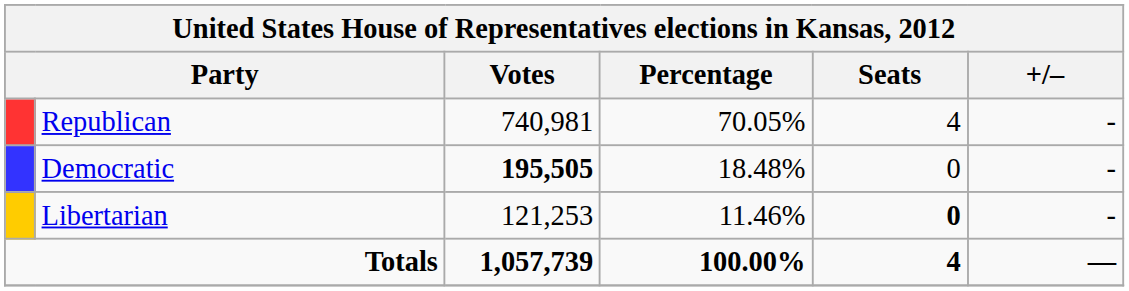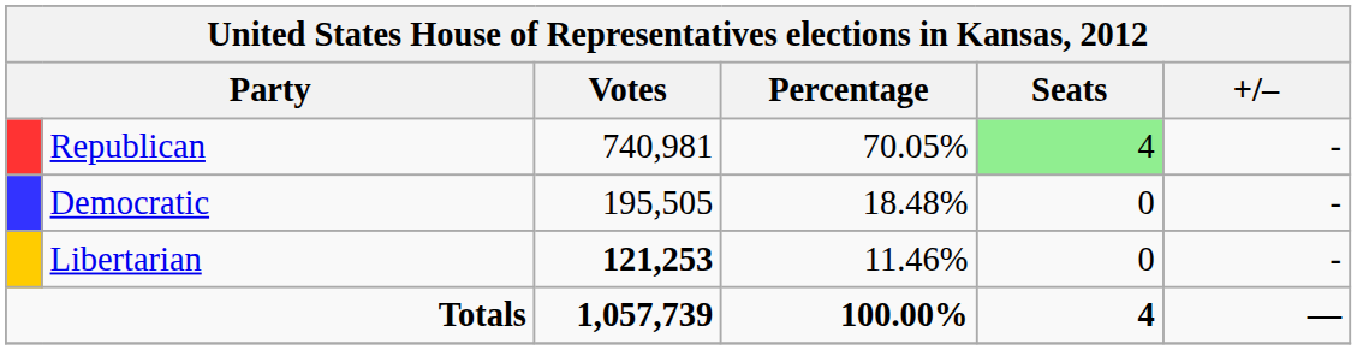Republican | Seats: no background -> lightgreen background
Democratic | Votes: bold -> normal
Libertarian | Votes: normal -> bold
Libertarian | Seats: bold -> normal
